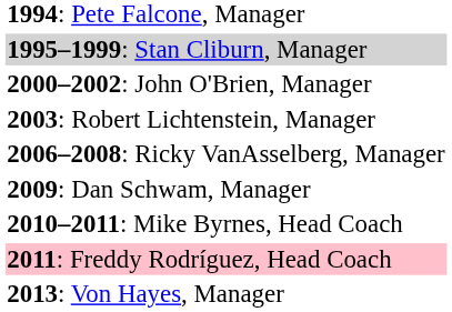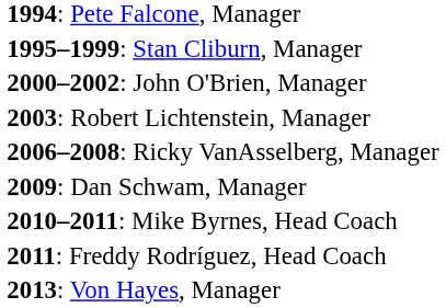row 2 | column 1: lightgrey background -> no background
row 8 | column 1: pink background -> no background
